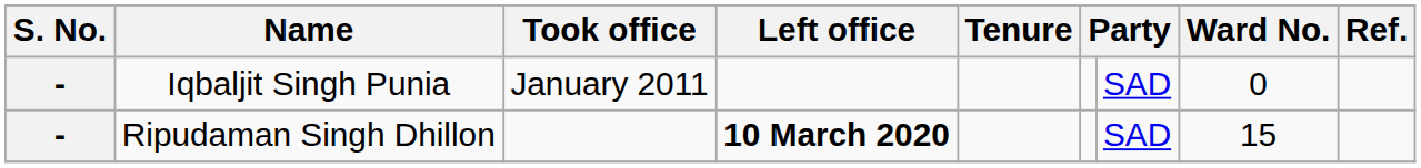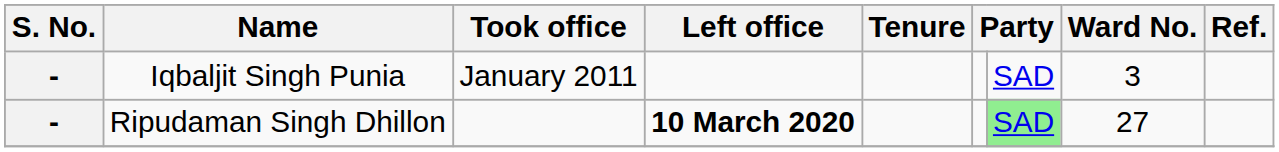Iqbaljit Singh Punia | Ward No.: 0 -> 3
Ripudaman Singh Dhillon | column 7: no background -> lightgreen background
Ripudaman Singh Dhillon | Ward No.: 15 -> 27
